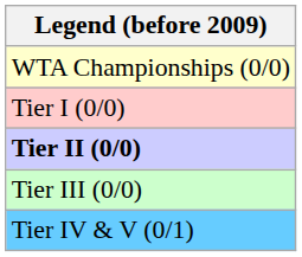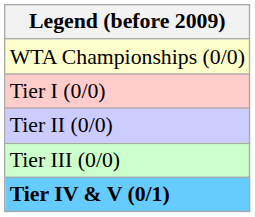Tier II (0/0) | Legend (before 2009): bold -> normal
Tier IV & V (0/1) | Legend (before 2009): normal -> bold
